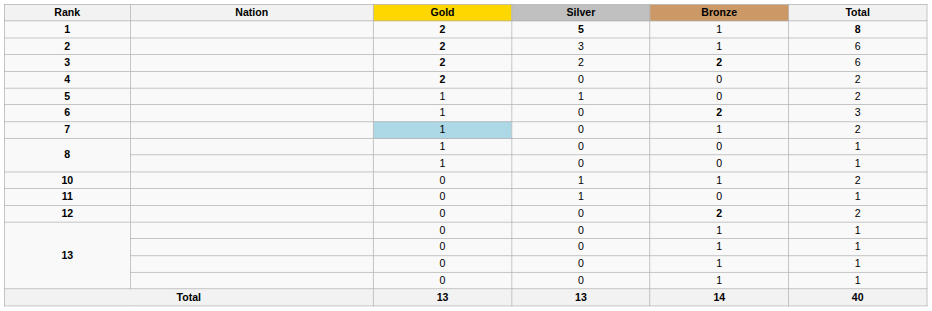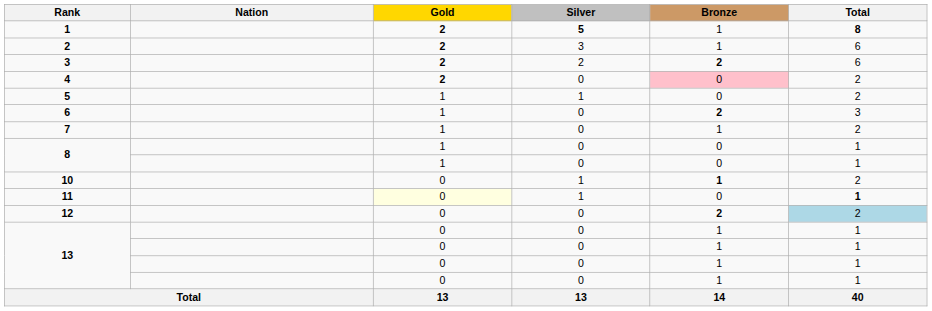4 | Bronze: no background -> pink background
7 | Gold: lightblue background -> no background
10 | Bronze: normal -> bold
11 | Gold: no background -> lightyellow background
11 | Total: normal -> bold
12 | Total: no background -> lightblue background
